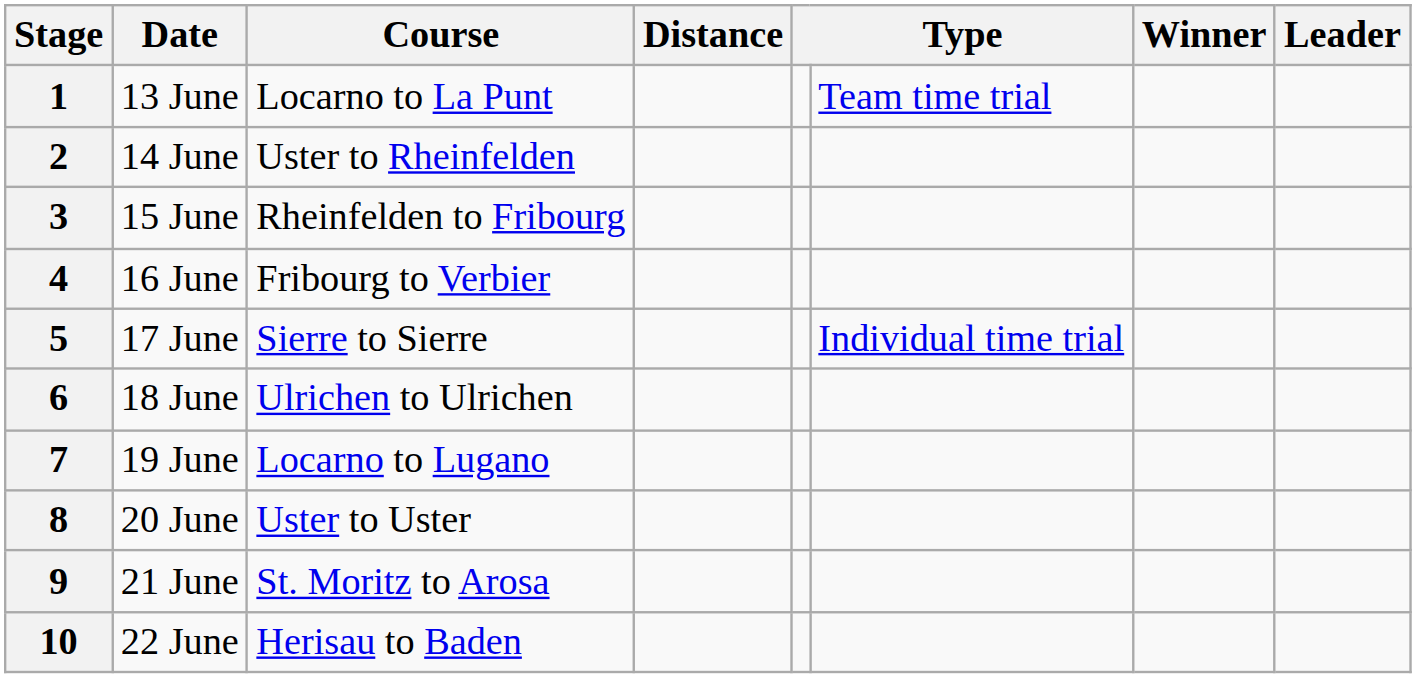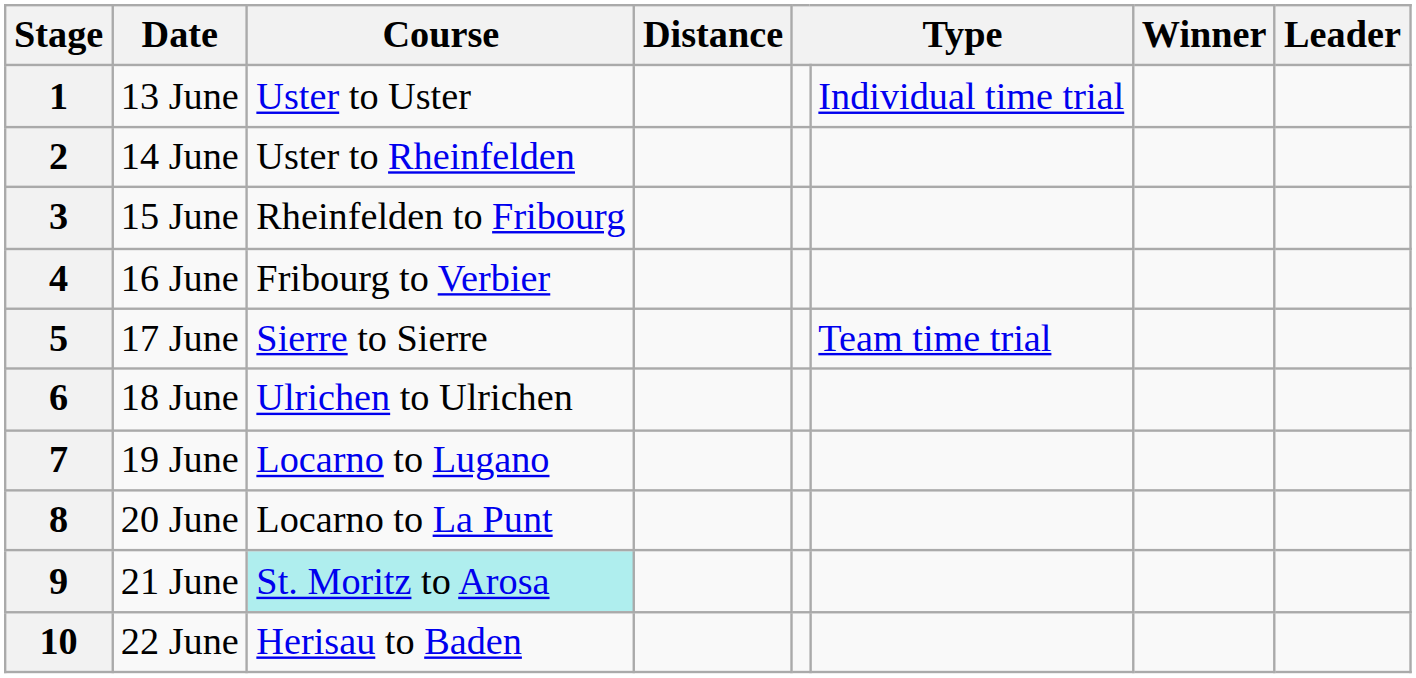1 | Course: Locarno to La Punt -> Uster to Uster
1 | column 6: Team time trial -> Individual time trial
5 | column 6: Individual time trial -> Team time trial
8 | Course: Uster to Uster -> Locarno to La Punt
9 | Course: no background -> paleturquoise background
